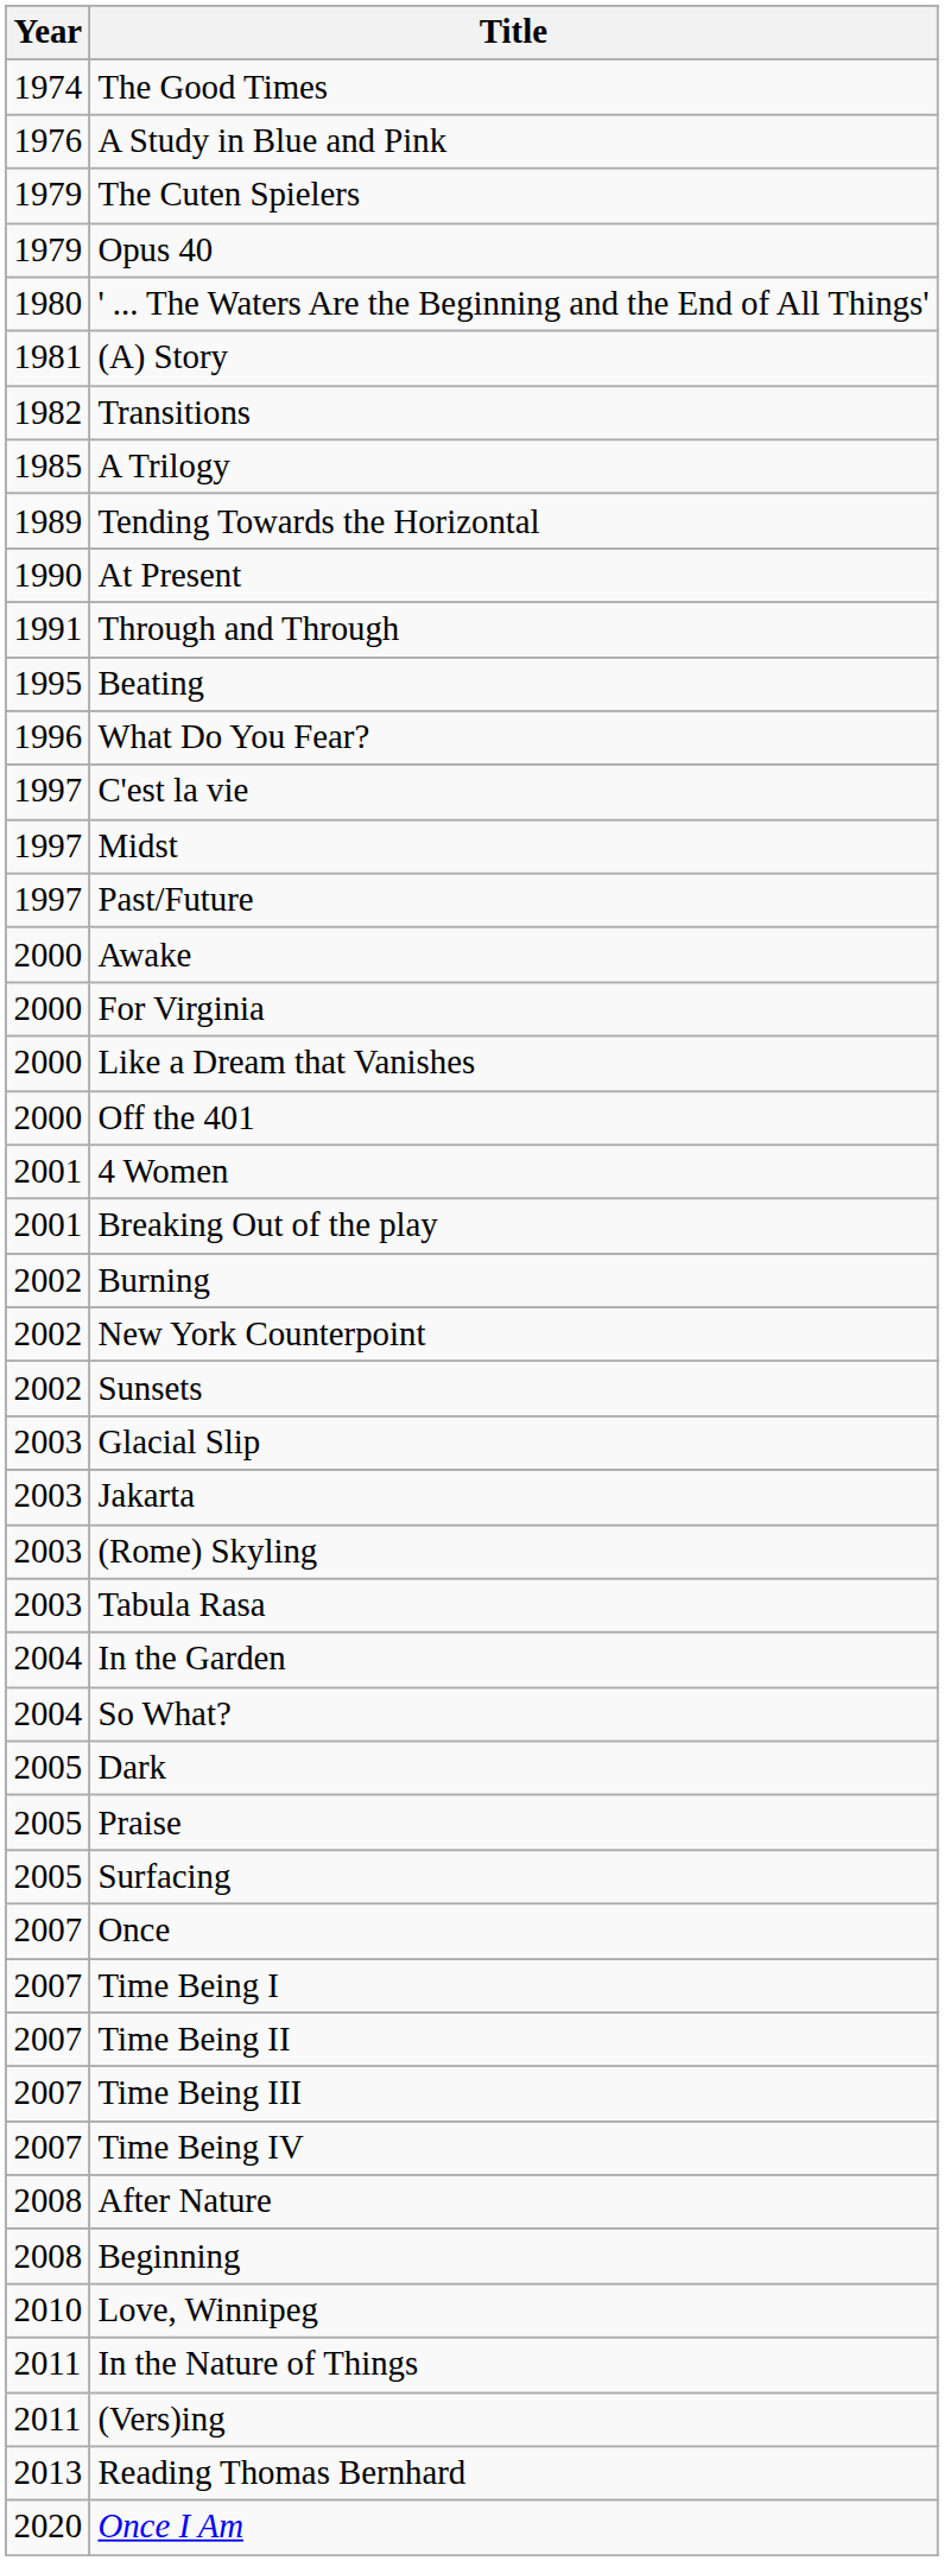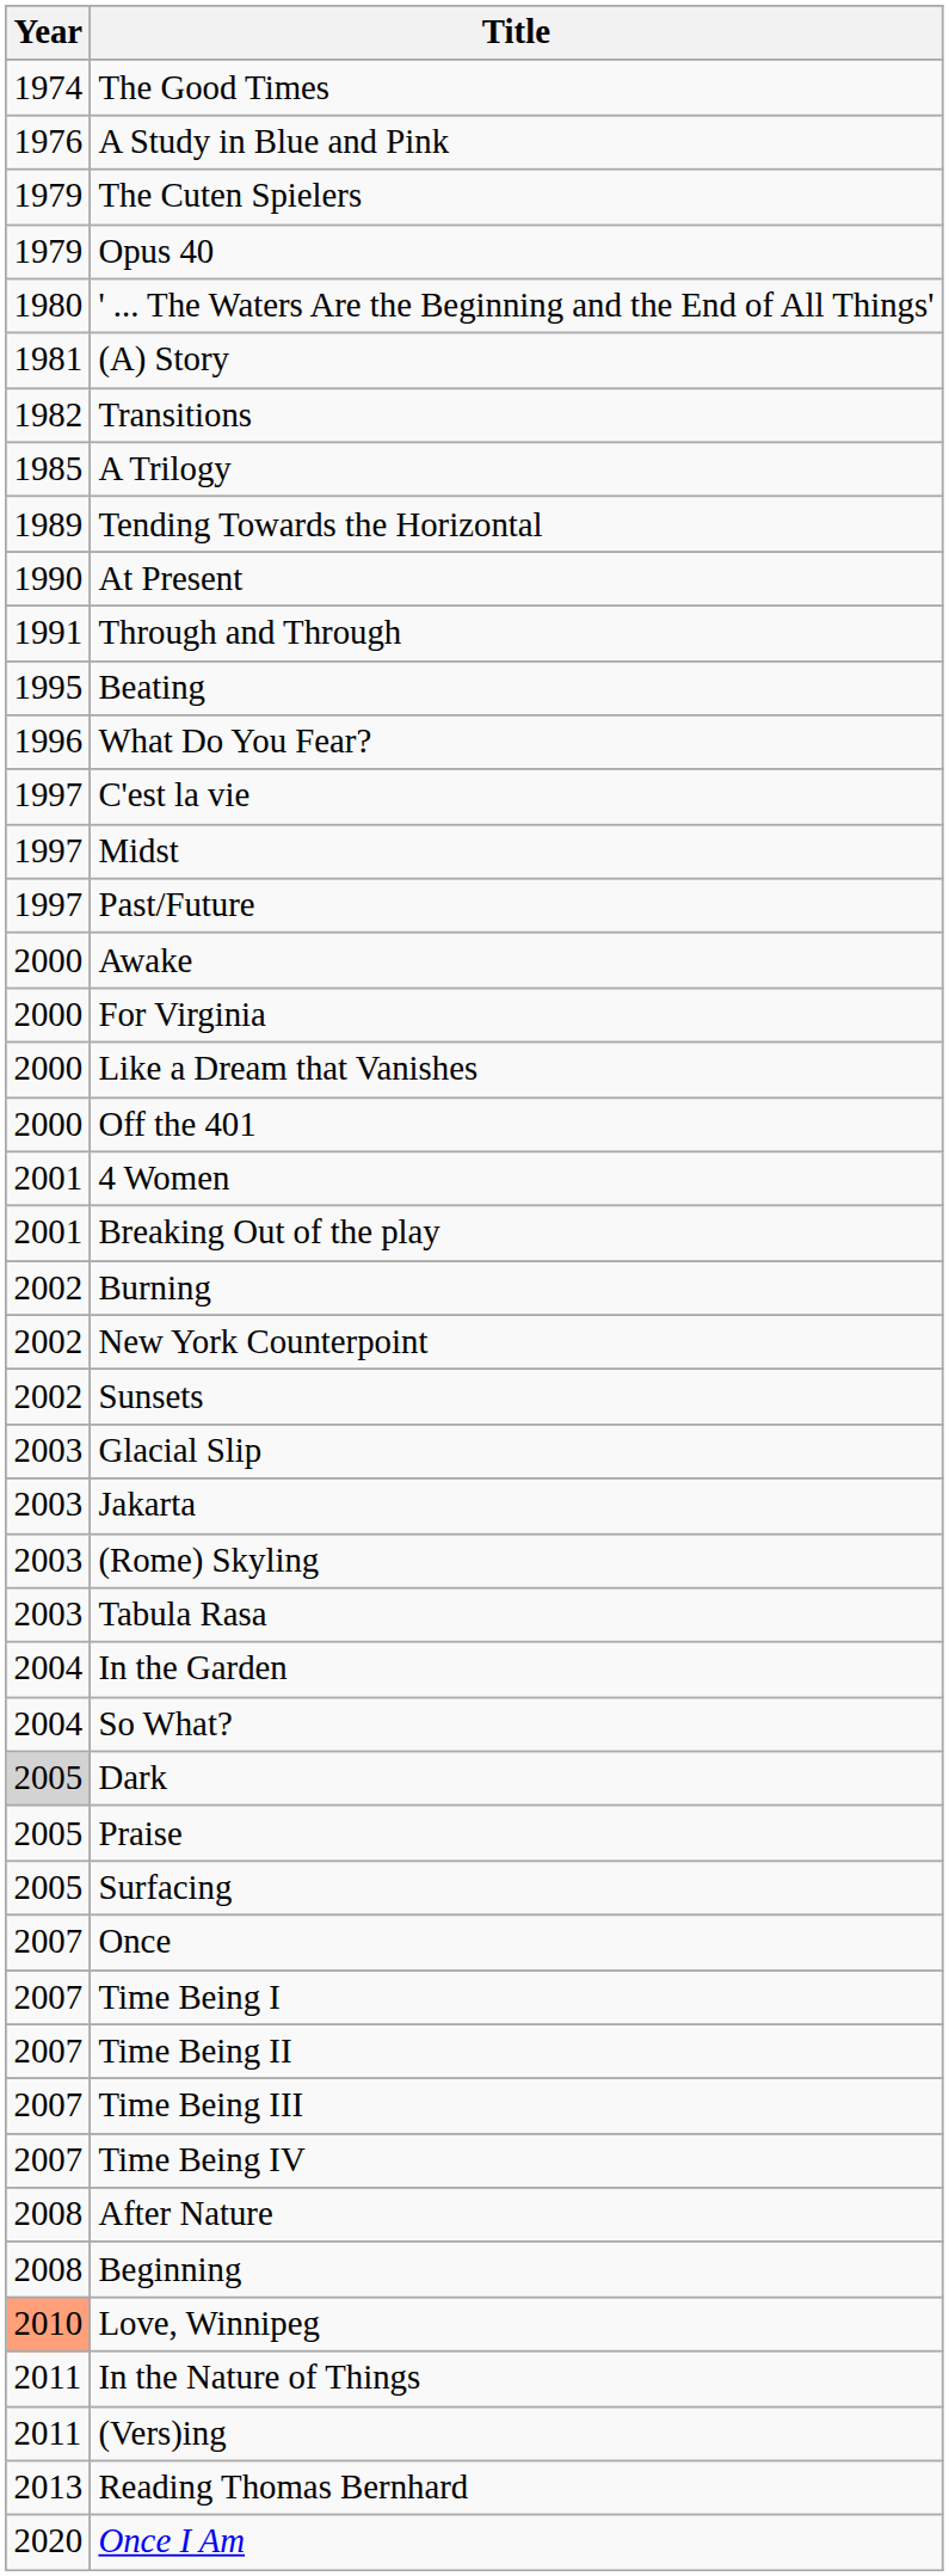Dark | Year: no background -> lightgrey background
Love, Winnipeg | Year: no background -> lightsalmon background
